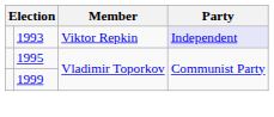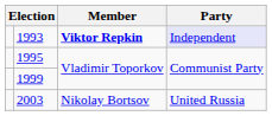1993 | Member: normal -> bold
+ row: 2003 | Nikolay Bortsov | United Russia
